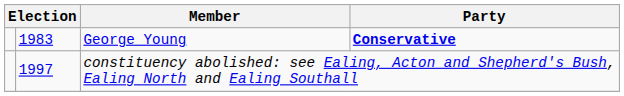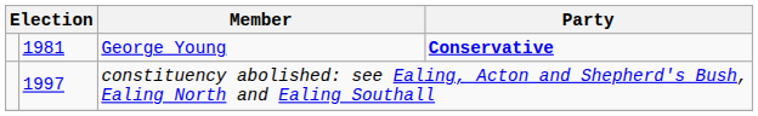George Young | column 2: 1983 -> 1981
